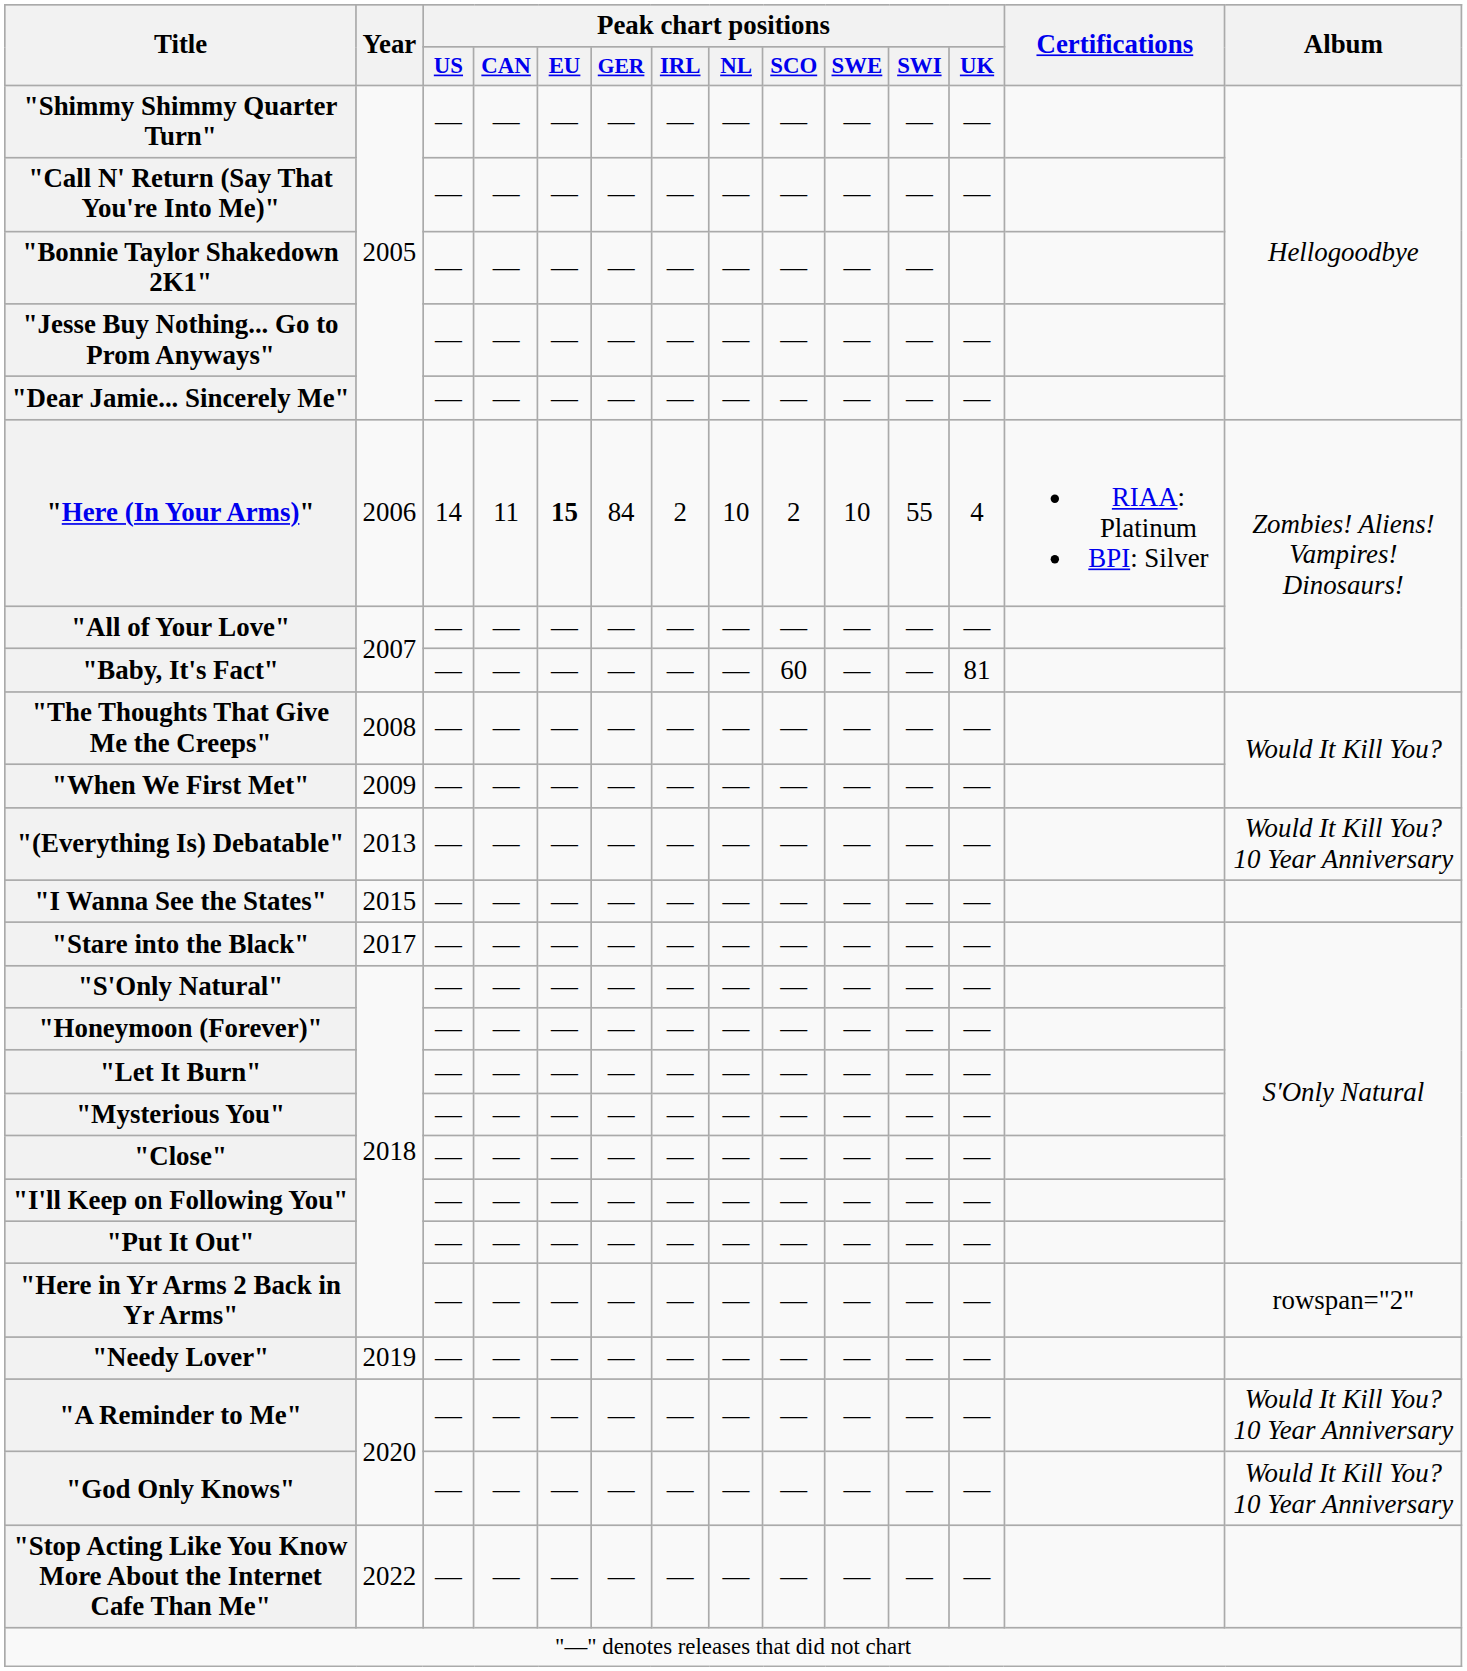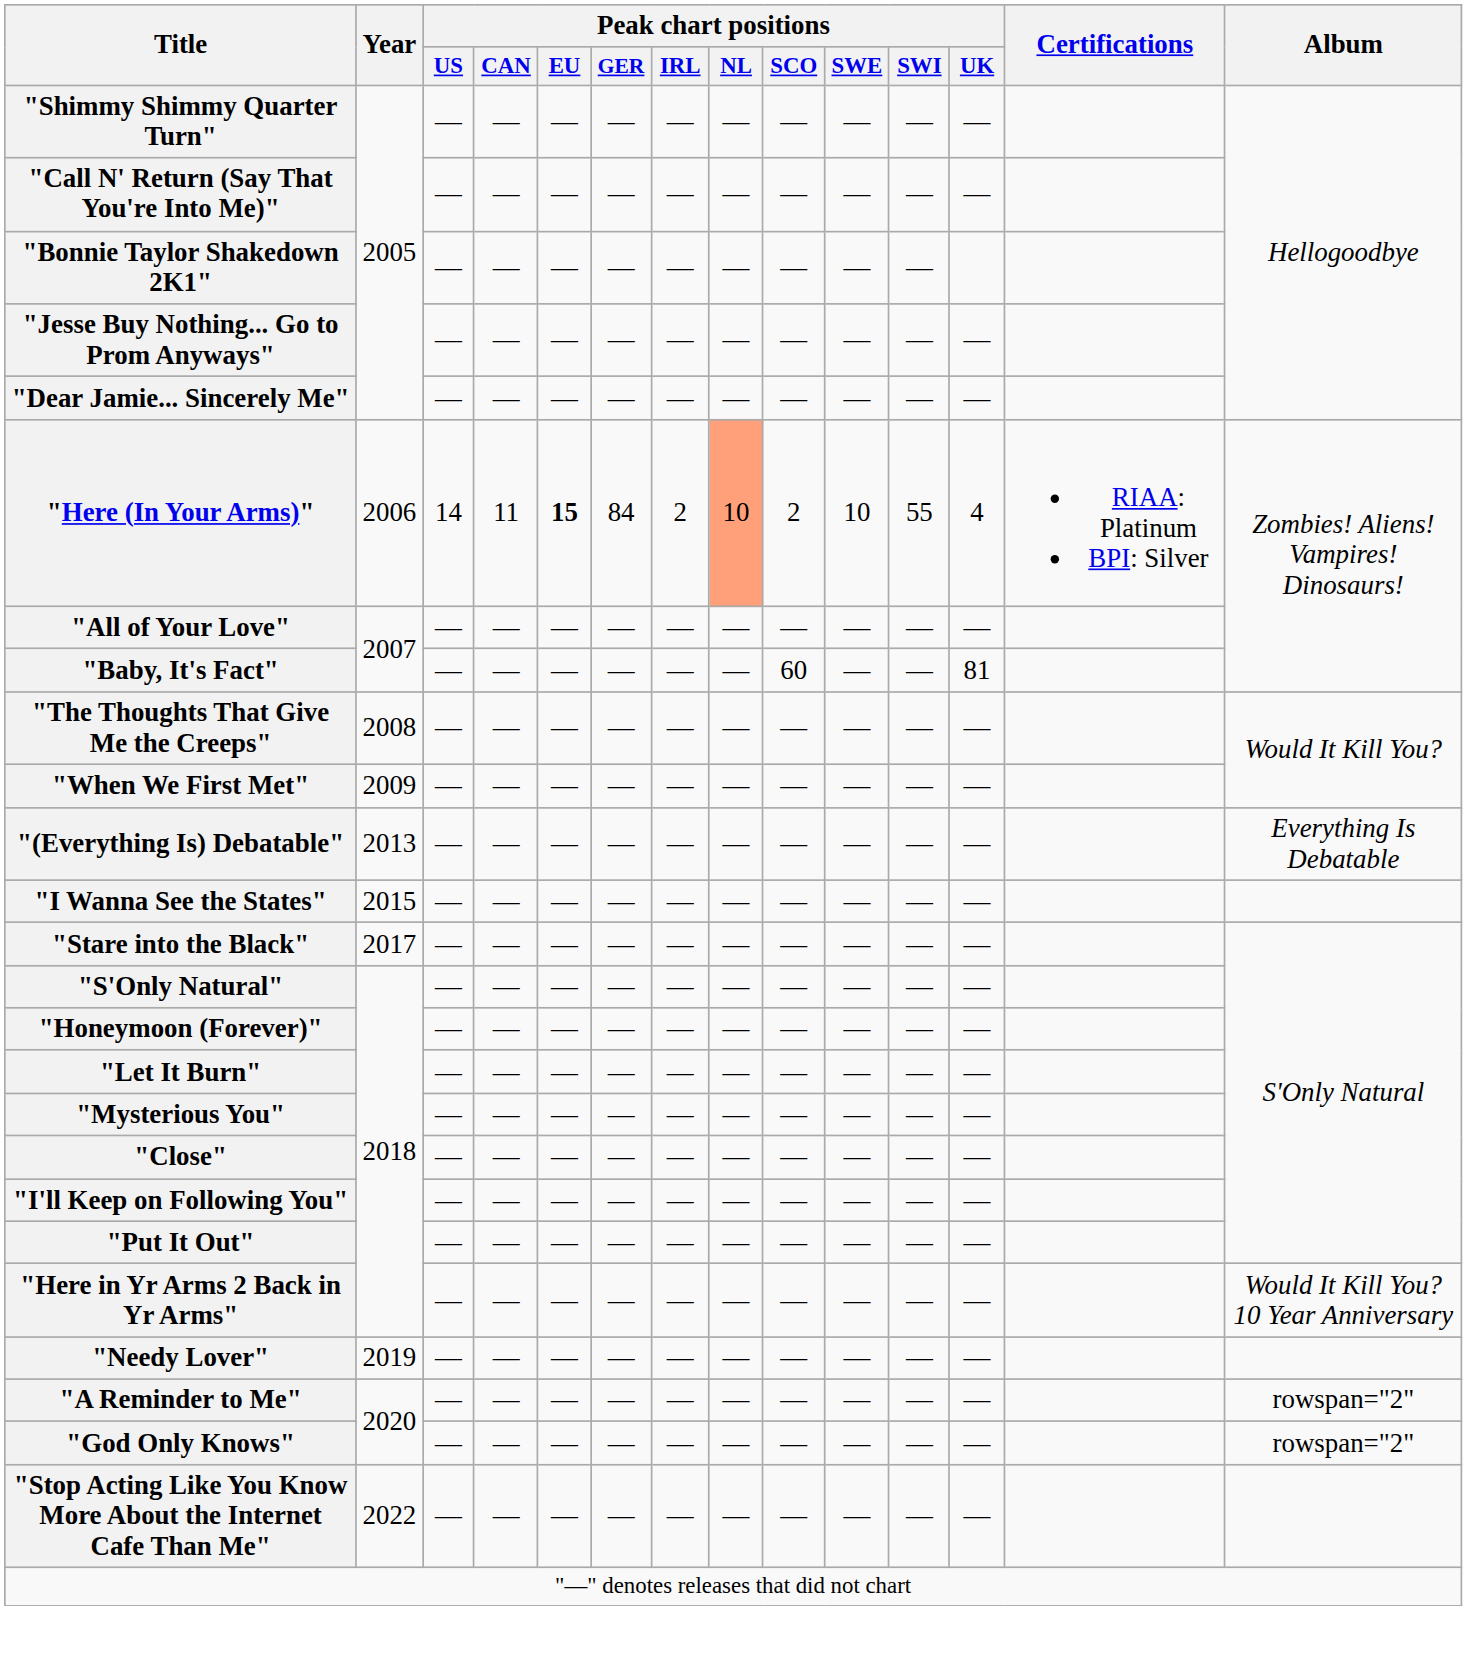"Here (In Your Arms)" | Peak chart positions / NL: no background -> lightsalmon background
"(Everything Is) Debatable" | Album: Would It Kill You? 10 Year Anniversary -> Everything Is Debatable
"Here in Yr Arms 2 Back in Yr Arms" | Album: rowspan="2" -> Would It Kill You? 10 Year Anniversary
"A Reminder to Me" | Album: Would It Kill You? 10 Year Anniversary -> rowspan="2"
"God Only Knows" | Album: Would It Kill You? 10 Year Anniversary -> rowspan="2"
